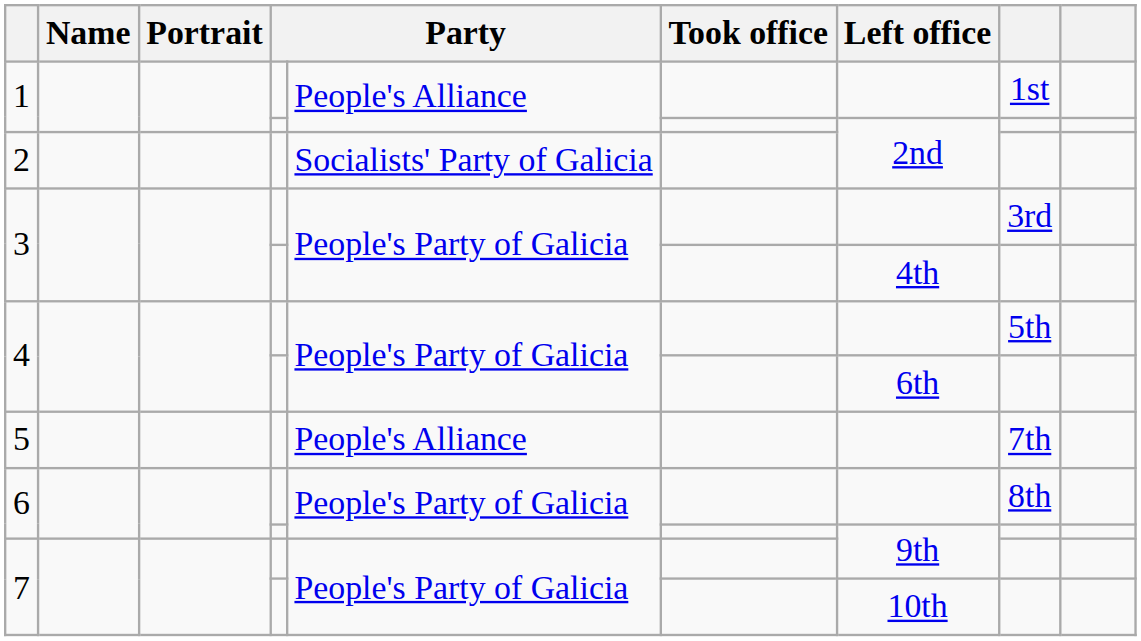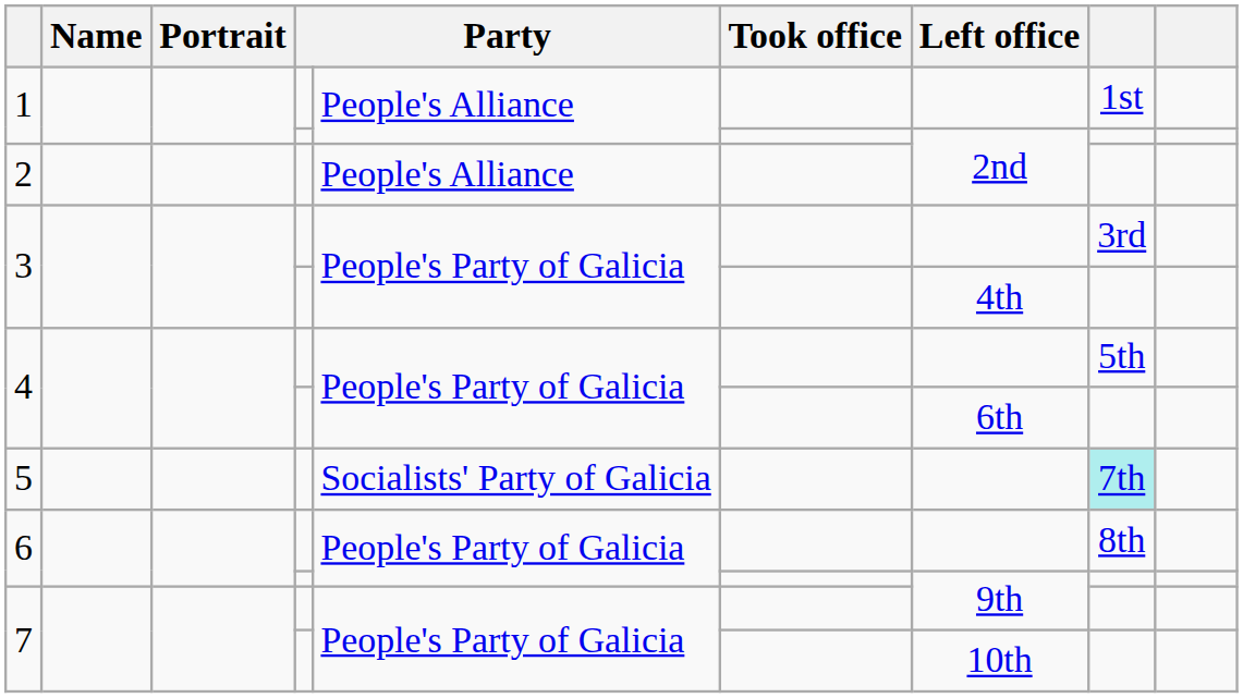2 | column 5: Socialists' Party of Galicia -> People's Alliance
5 | column 5: People's Alliance -> Socialists' Party of Galicia
5 | column 8: no background -> paleturquoise background
